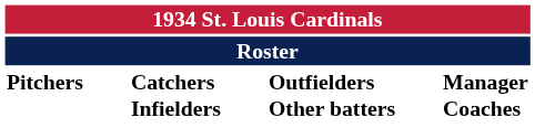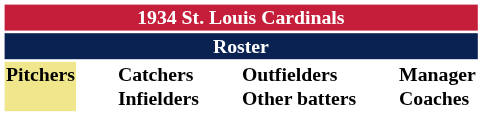Pitchers | column 1: no background -> khaki background
